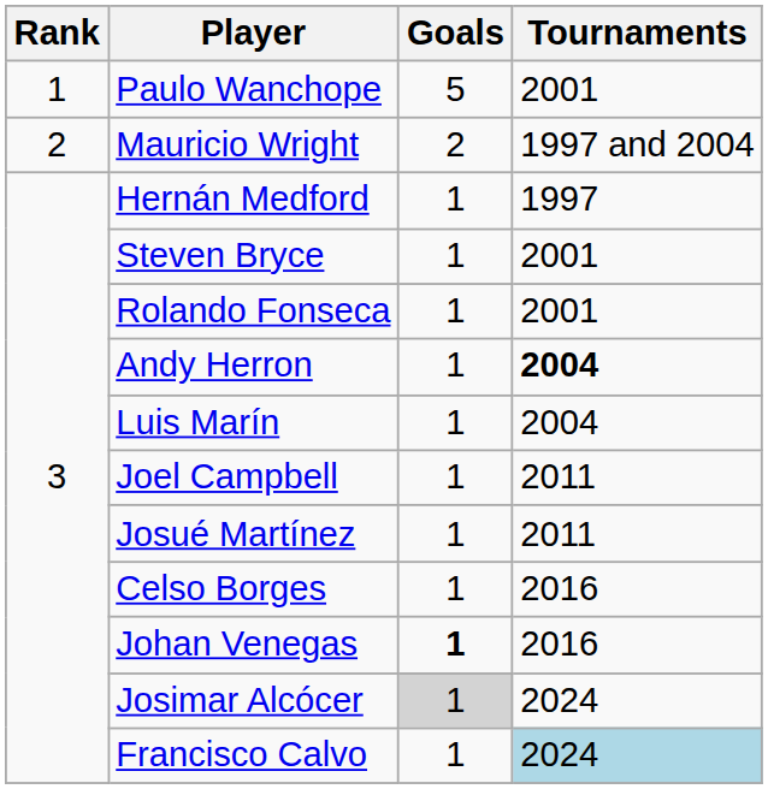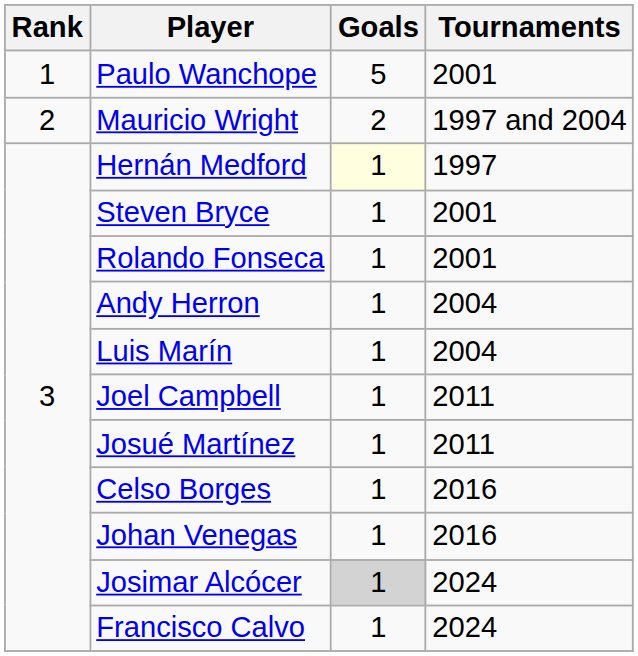Hernán Medford | Goals: no background -> lightyellow background
Andy Herron | Tournaments: bold -> normal
Johan Venegas | Goals: bold -> normal
Francisco Calvo | Tournaments: lightblue background -> no background
